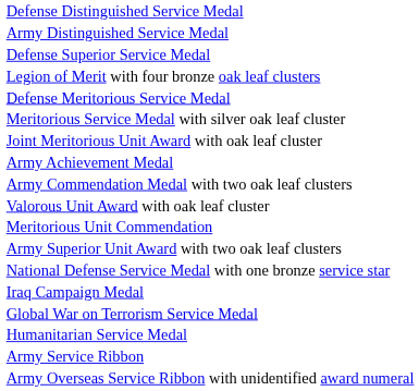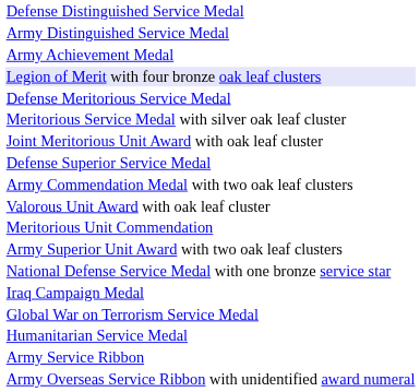row 3 | column 1: Defense Superior Service Medal -> Army Achievement Medal
row 4 | column 1: no background -> lavender background
row 8 | column 1: Army Achievement Medal -> Defense Superior Service Medal
